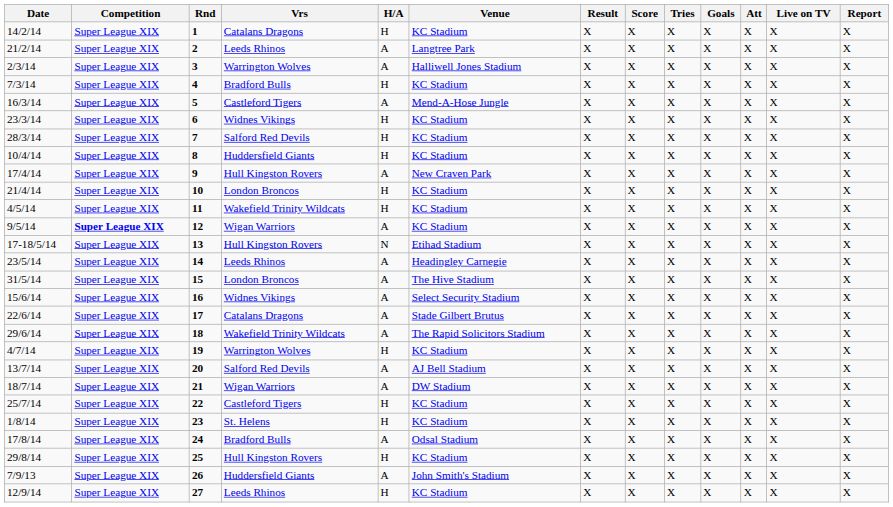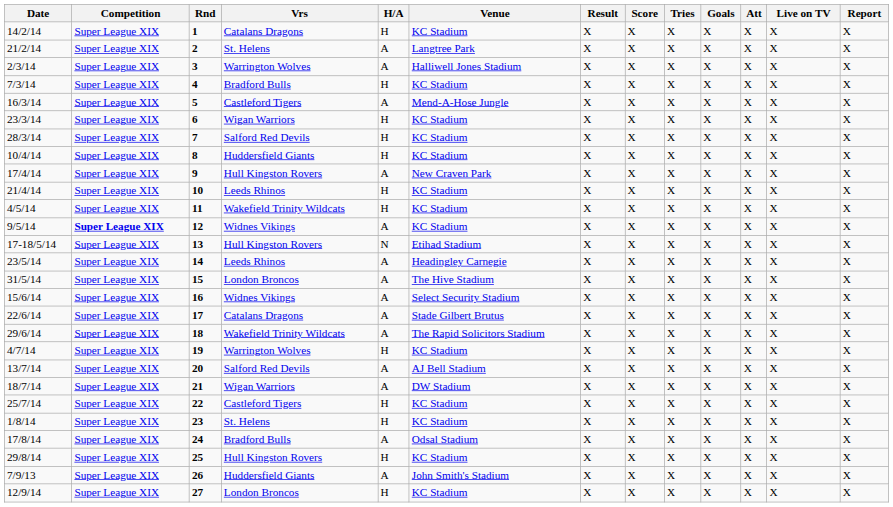21/2/14 | Vrs: Leeds Rhinos -> St. Helens
23/3/14 | Vrs: Widnes Vikings -> Wigan Warriors
21/4/14 | Vrs: London Broncos -> Leeds Rhinos
9/5/14 | Vrs: Wigan Warriors -> Widnes Vikings
12/9/14 | Vrs: Leeds Rhinos -> London Broncos
